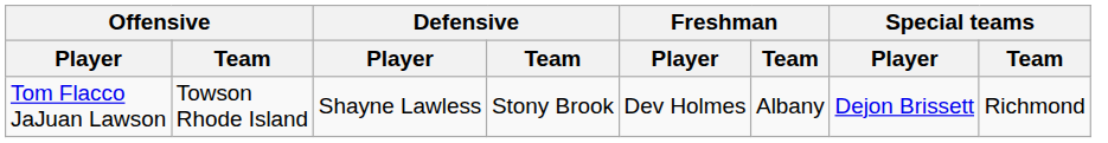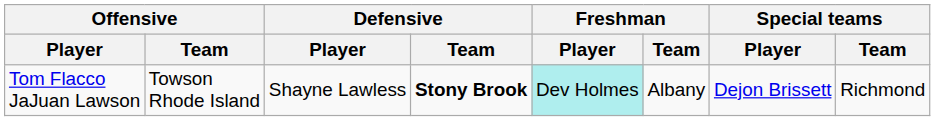Tom Flacco JaJuan Lawson | Defensive / Team: normal -> bold
Tom Flacco JaJuan Lawson | Freshman / Player: no background -> paleturquoise background
